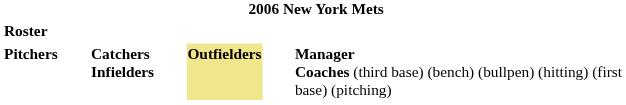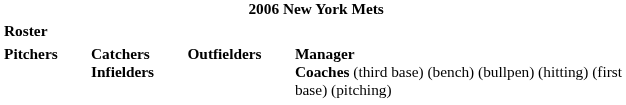Pitchers | column 3: khaki background -> no background
